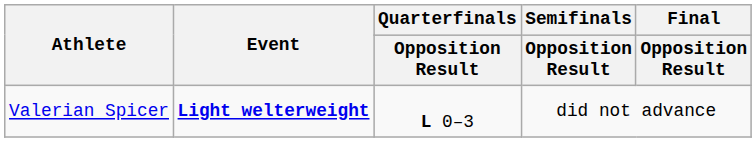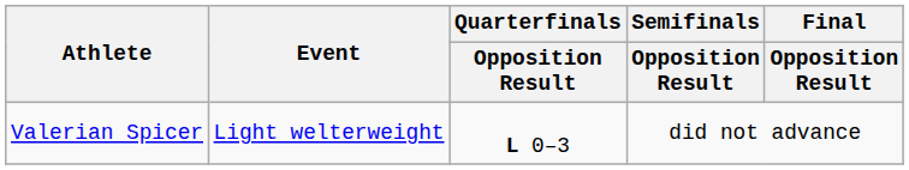Valerian Spicer | Event: bold -> normal
